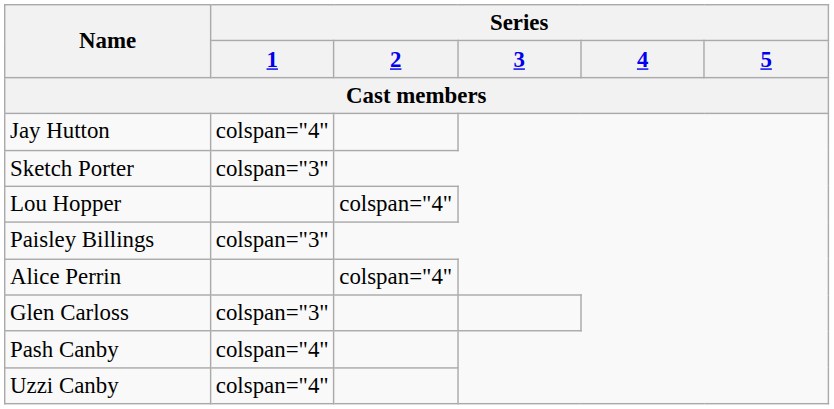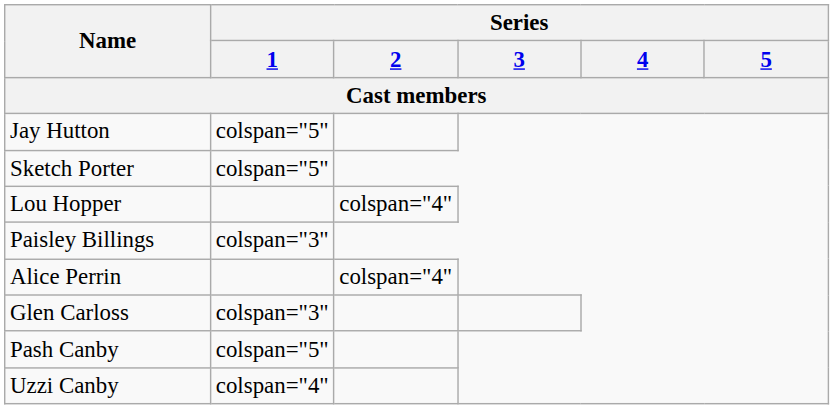Jay Hutton | Series / 1: colspan="4" -> colspan="5"
Sketch Porter | Series / 1: colspan="3" -> colspan="5"
Pash Canby | Series / 1: colspan="4" -> colspan="5"
